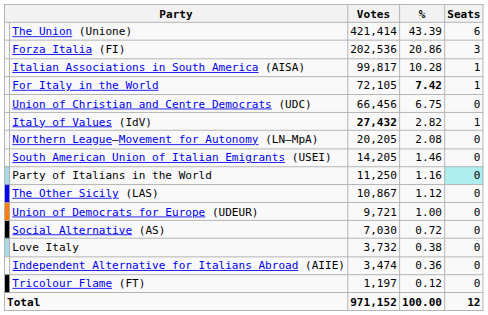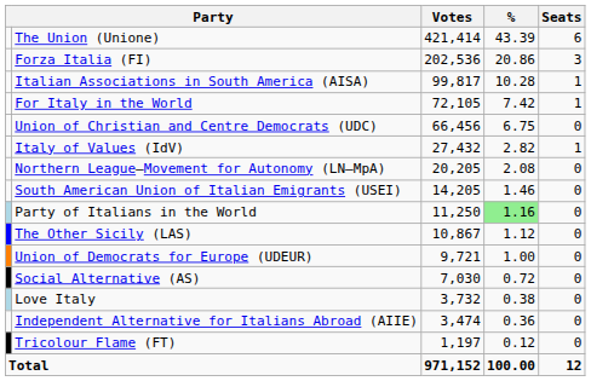For Italy in the World | %: bold -> normal
Italy of Values (IdV) | Votes: bold -> normal
Party of Italians in the World | %: no background -> lightgreen background
Party of Italians in the World | Seats: paleturquoise background -> no background
